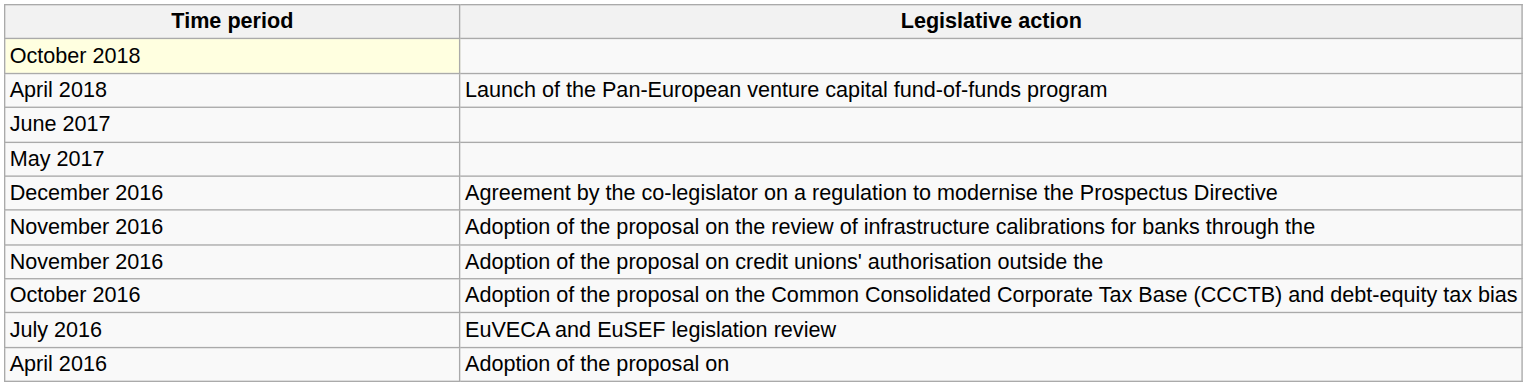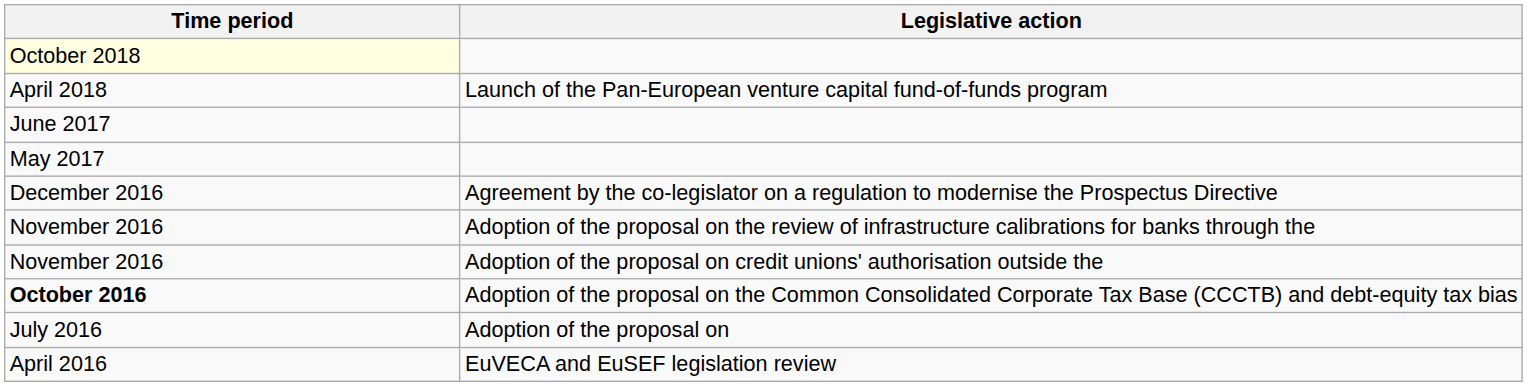row 9 | Time period: normal -> bold
row 10 | Legislative action: EuVECA and EuSEF legislation review -> Adoption of the proposal on
row 11 | Legislative action: Adoption of the proposal on -> EuVECA and EuSEF legislation review
